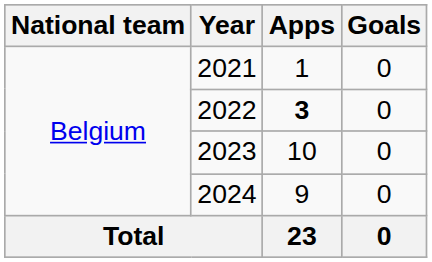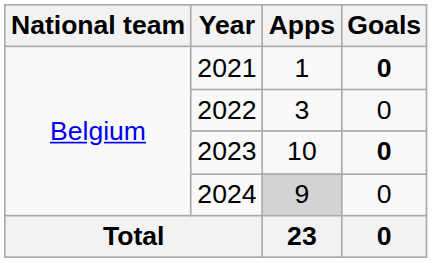2021 | Goals: normal -> bold
2022 | Apps: bold -> normal
2023 | Goals: normal -> bold
2024 | Apps: no background -> lightgrey background
